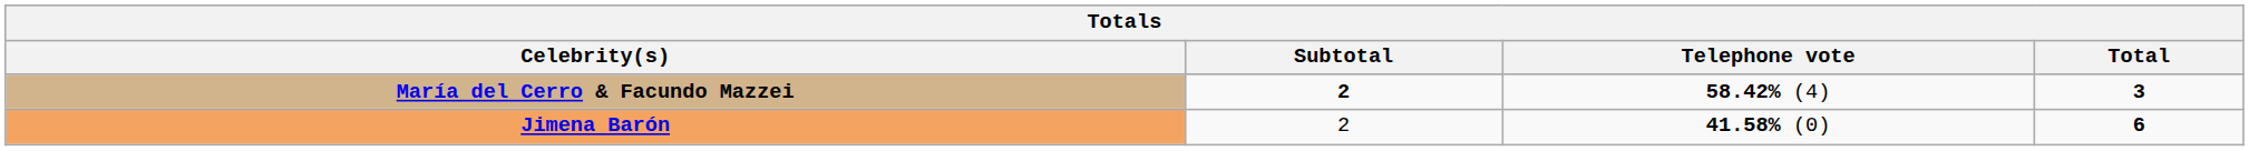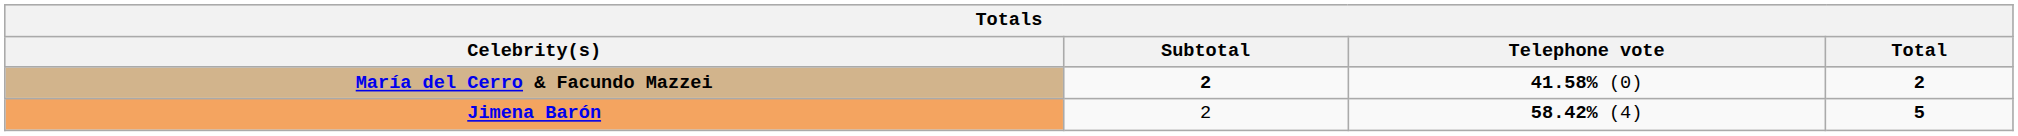María del Cerro & Facundo Mazzei | Telephone vote: 58.42% (4) -> 41.58% (0)
María del Cerro & Facundo Mazzei | Total: 3 -> 2
Jimena Barón | Telephone vote: 41.58% (0) -> 58.42% (4)
Jimena Barón | Total: 6 -> 5
